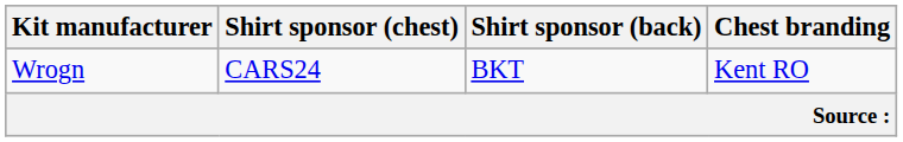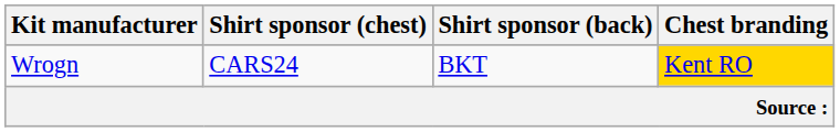Wrogn | Chest branding: no background -> gold background
